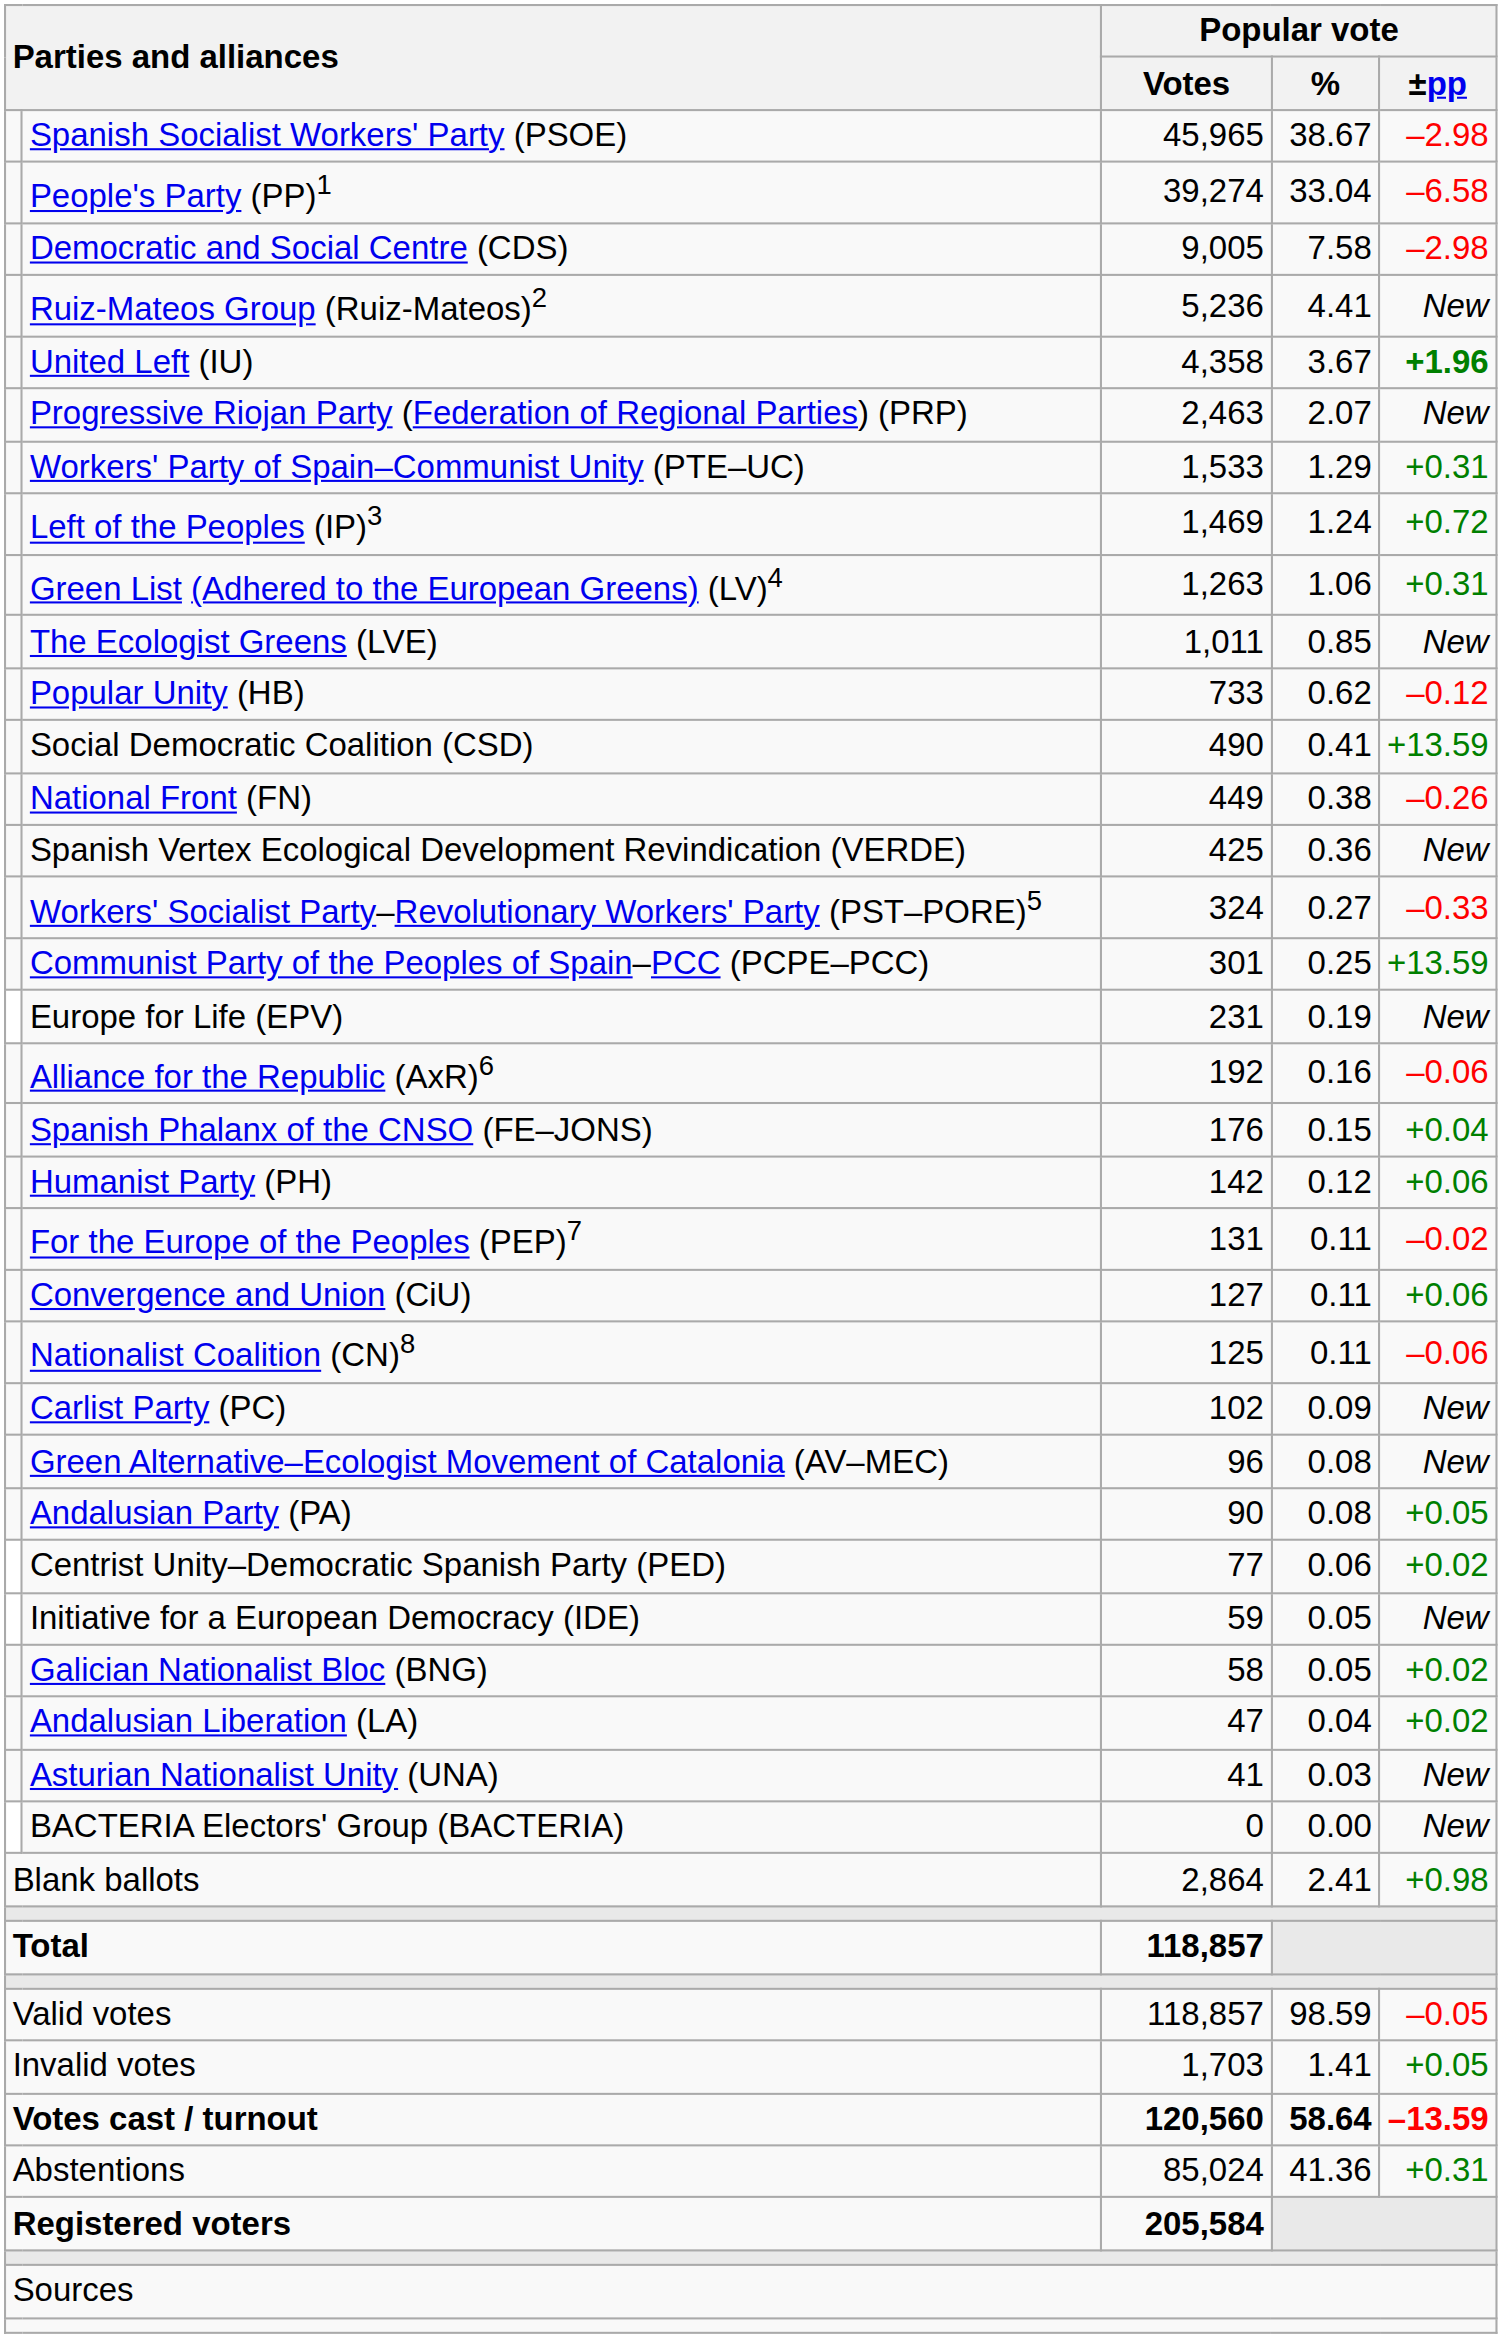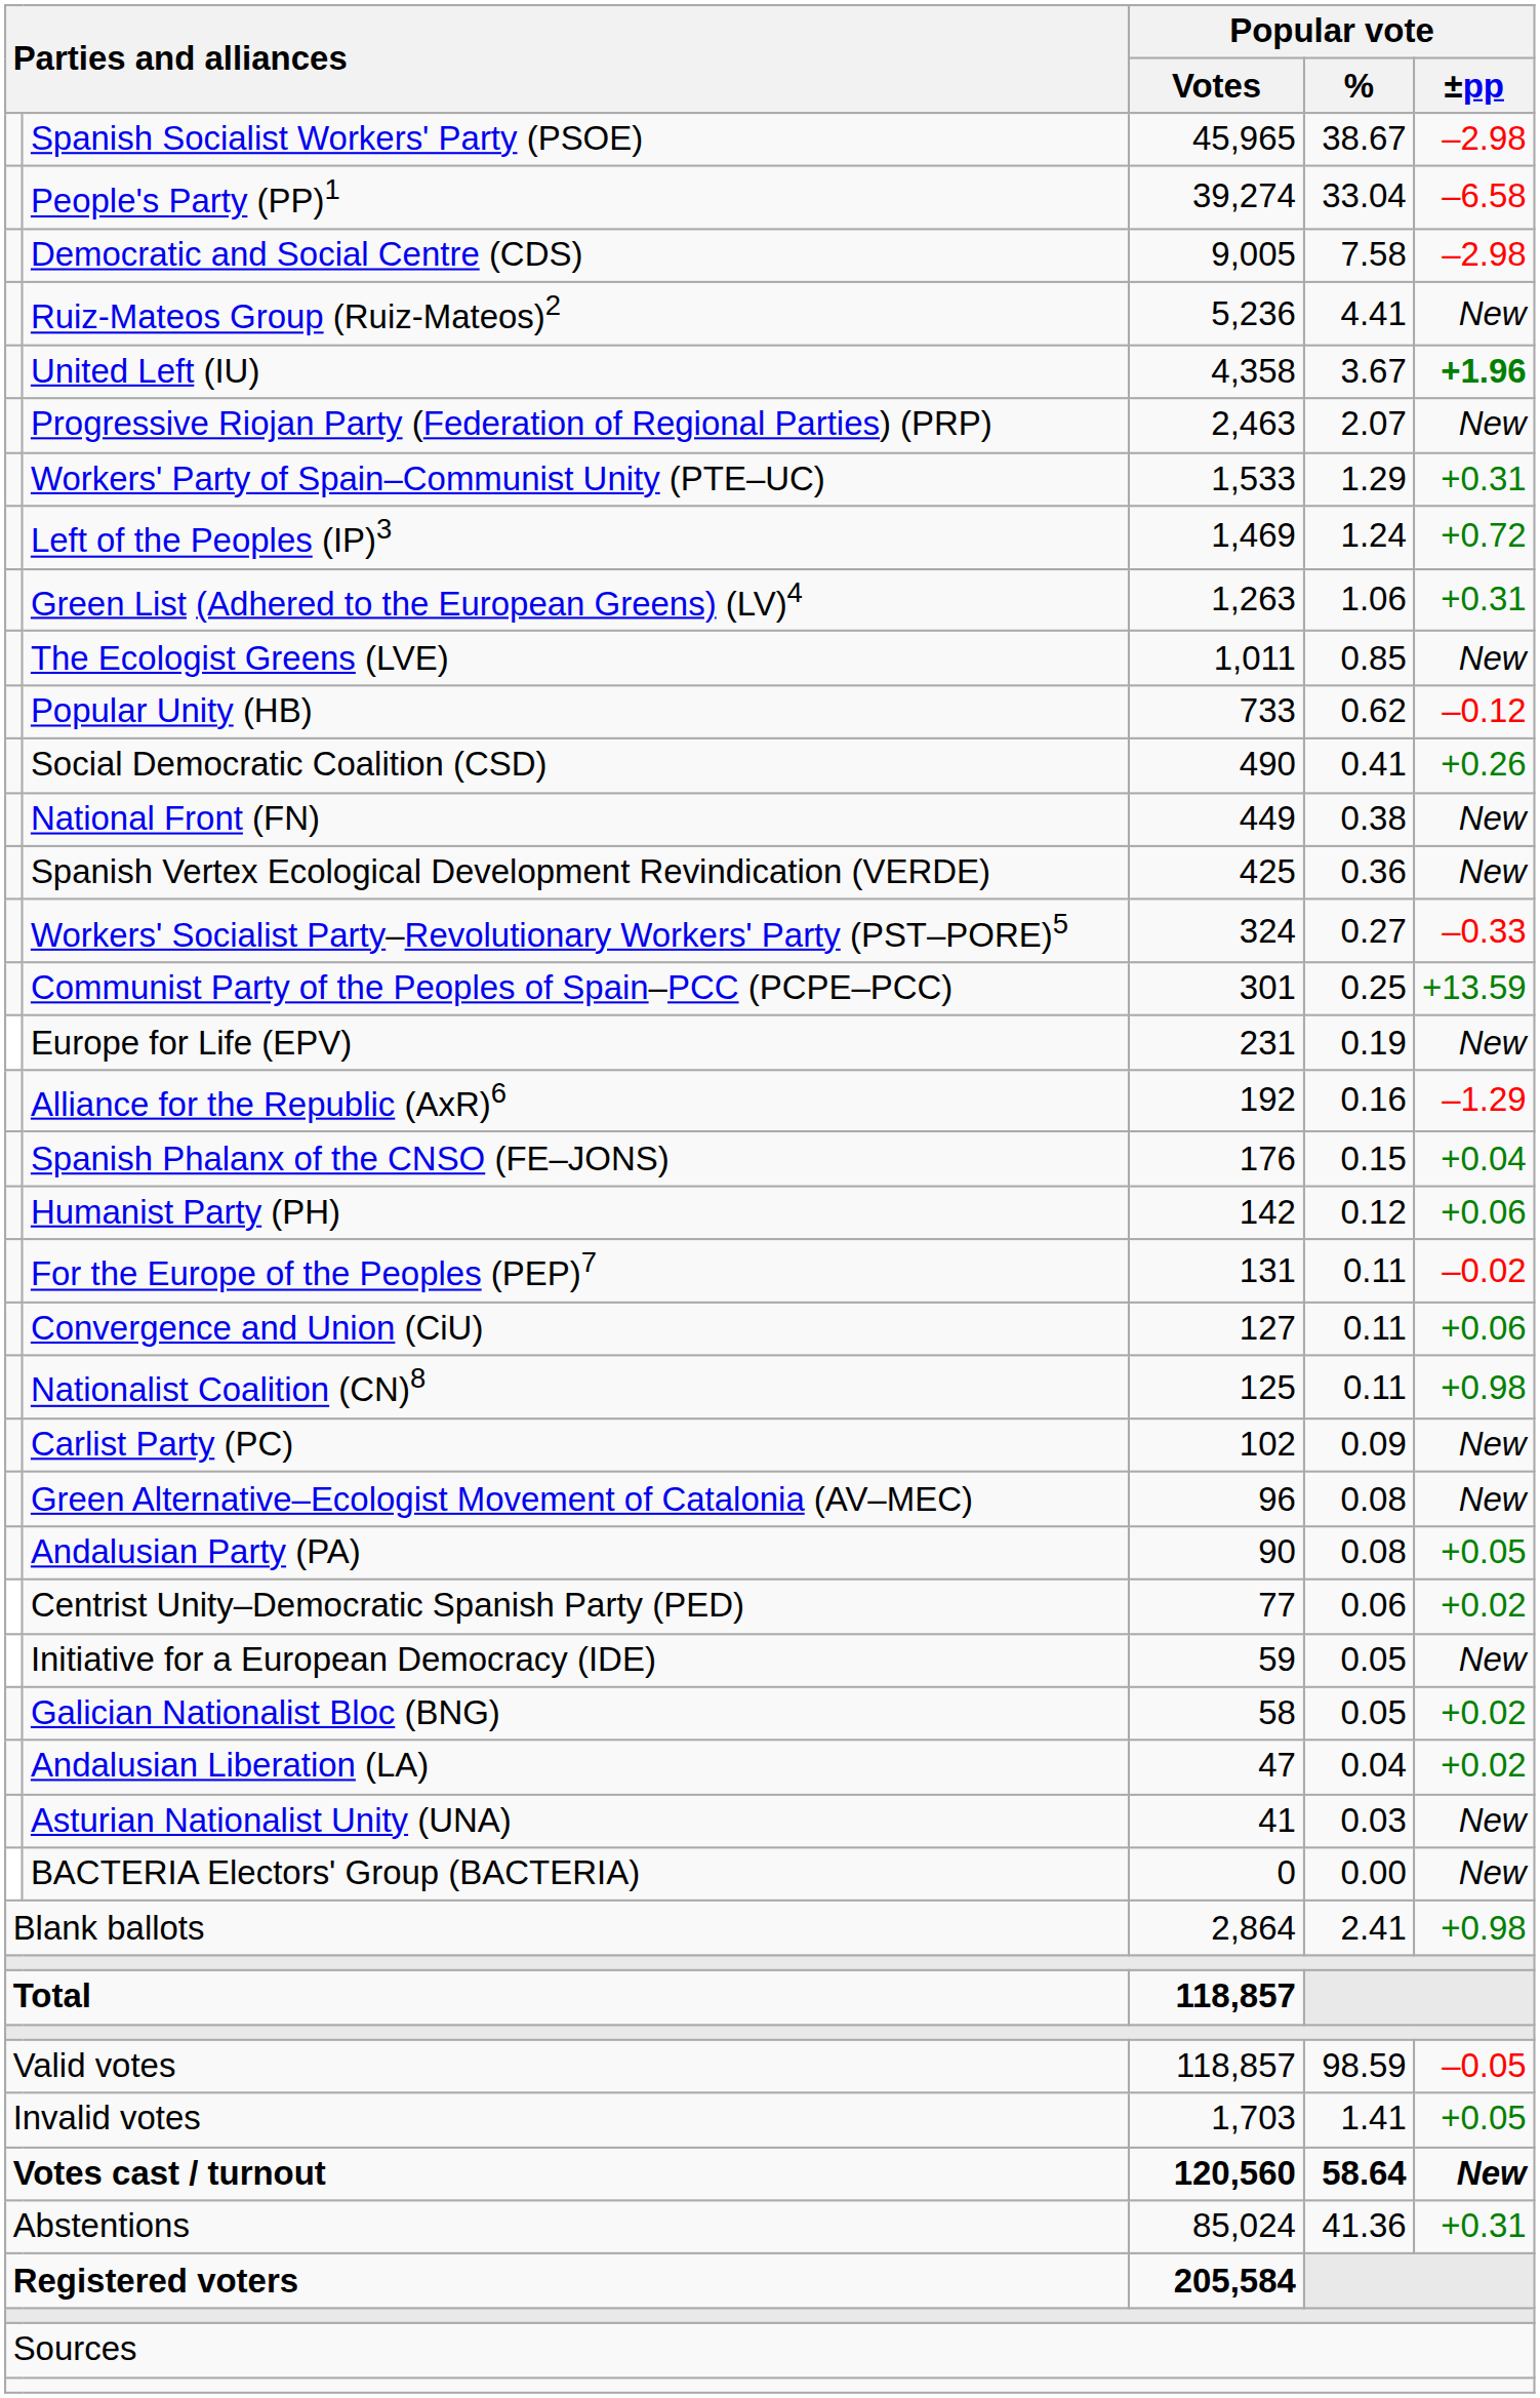Social Democratic Coalition (CSD) | Popular vote / ±pp: +13.59 -> +0.26
National Front (FN) | Popular vote / ±pp: –0.26 -> New
Alliance for the Republic (AxR)6 | Popular vote / ±pp: –0.06 -> –1.29
Nationalist Coalition (CN)8 | Popular vote / ±pp: –0.06 -> +0.98
Votes cast / turnout | Popular vote / ±pp: –13.59 -> New
